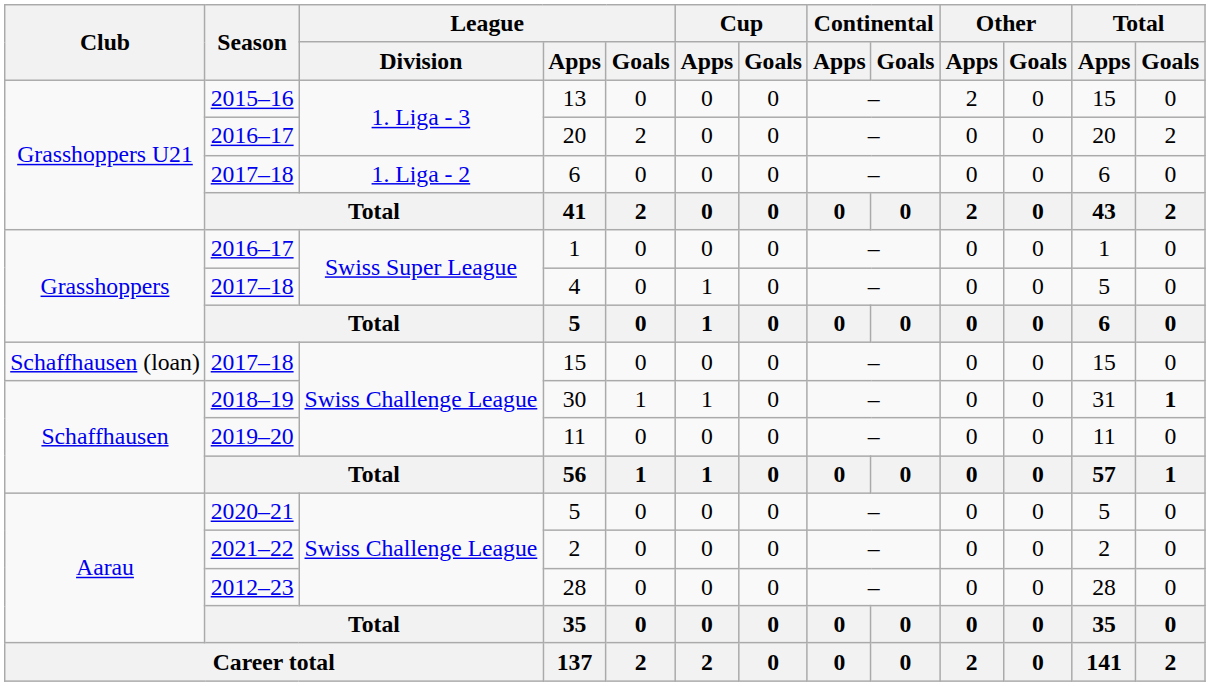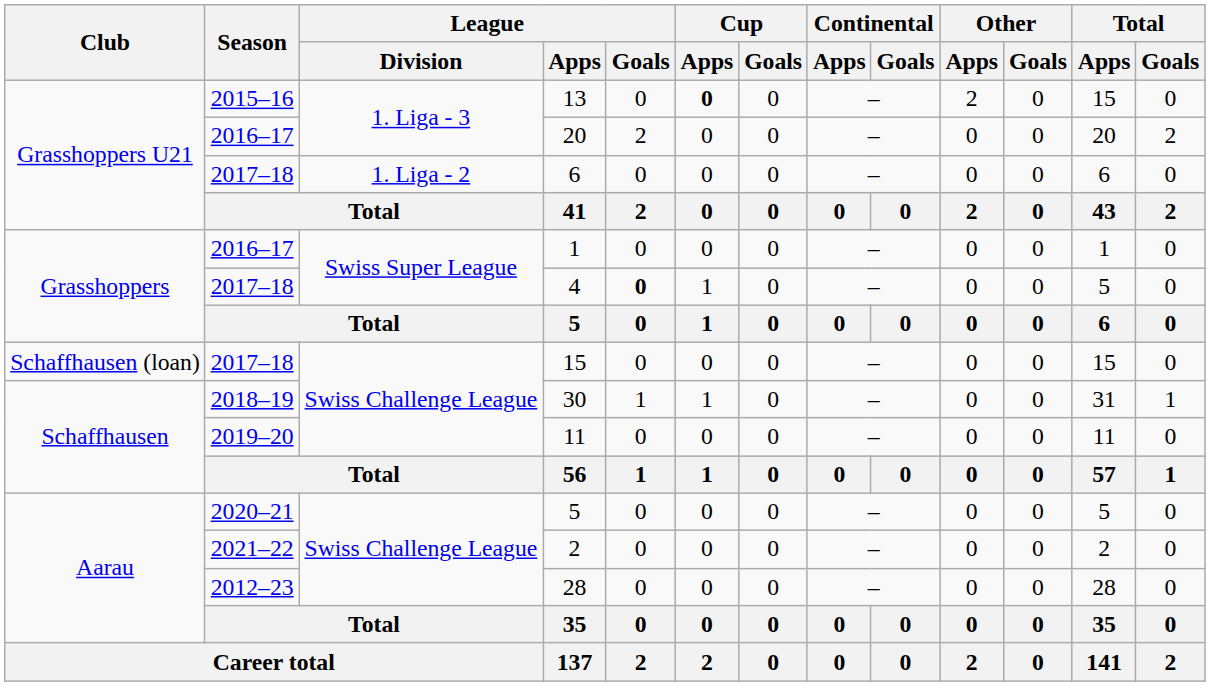13 | Cup / Apps: normal -> bold
4 | League / Goals: normal -> bold
30 | Total / Goals: bold -> normal
